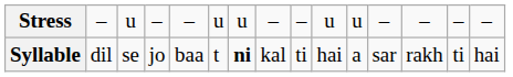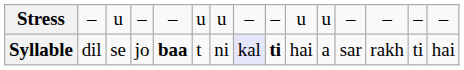Syllable | column 5: normal -> bold
Syllable | column 7: bold -> normal
Syllable | column 8: no background -> lavender background
Syllable | column 9: normal -> bold
